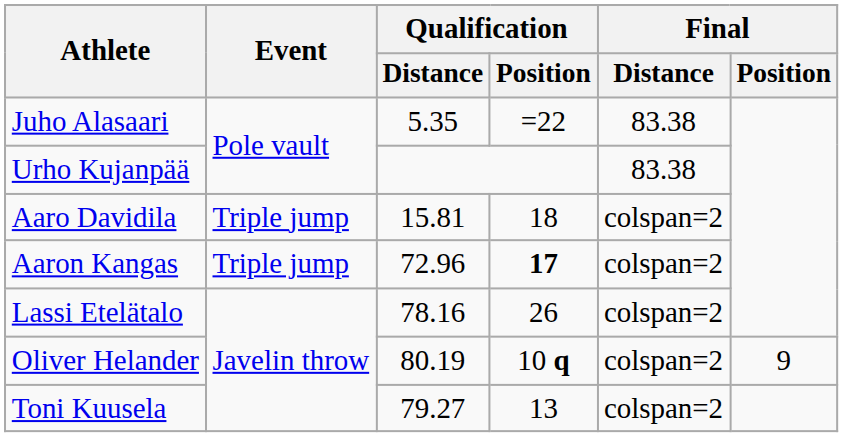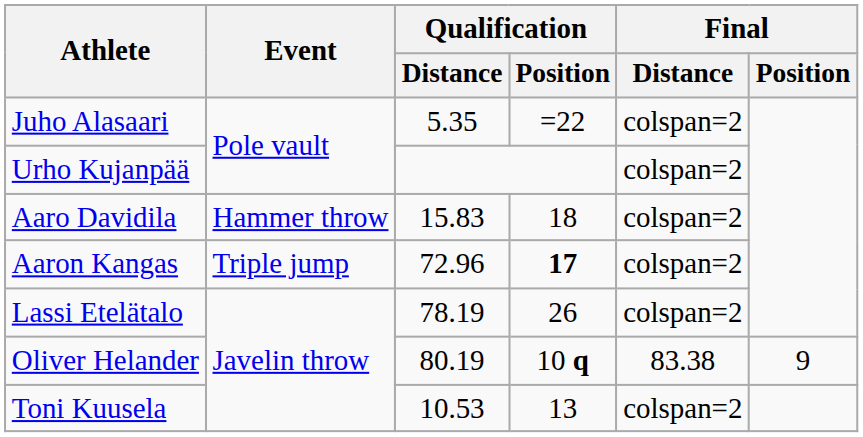Juho Alasaari | Final / Distance: 83.38 -> colspan=2
Urho Kujanpää | Final / Distance: 83.38 -> colspan=2
Aaro Davidila | Event: Triple jump -> Hammer throw
Aaro Davidila | Qualification / Distance: 15.81 -> 15.83
Lassi Etelätalo | Qualification / Distance: 78.16 -> 78.19
Oliver Helander | Final / Distance: colspan=2 -> 83.38
Toni Kuusela | Qualification / Distance: 79.27 -> 10.53
